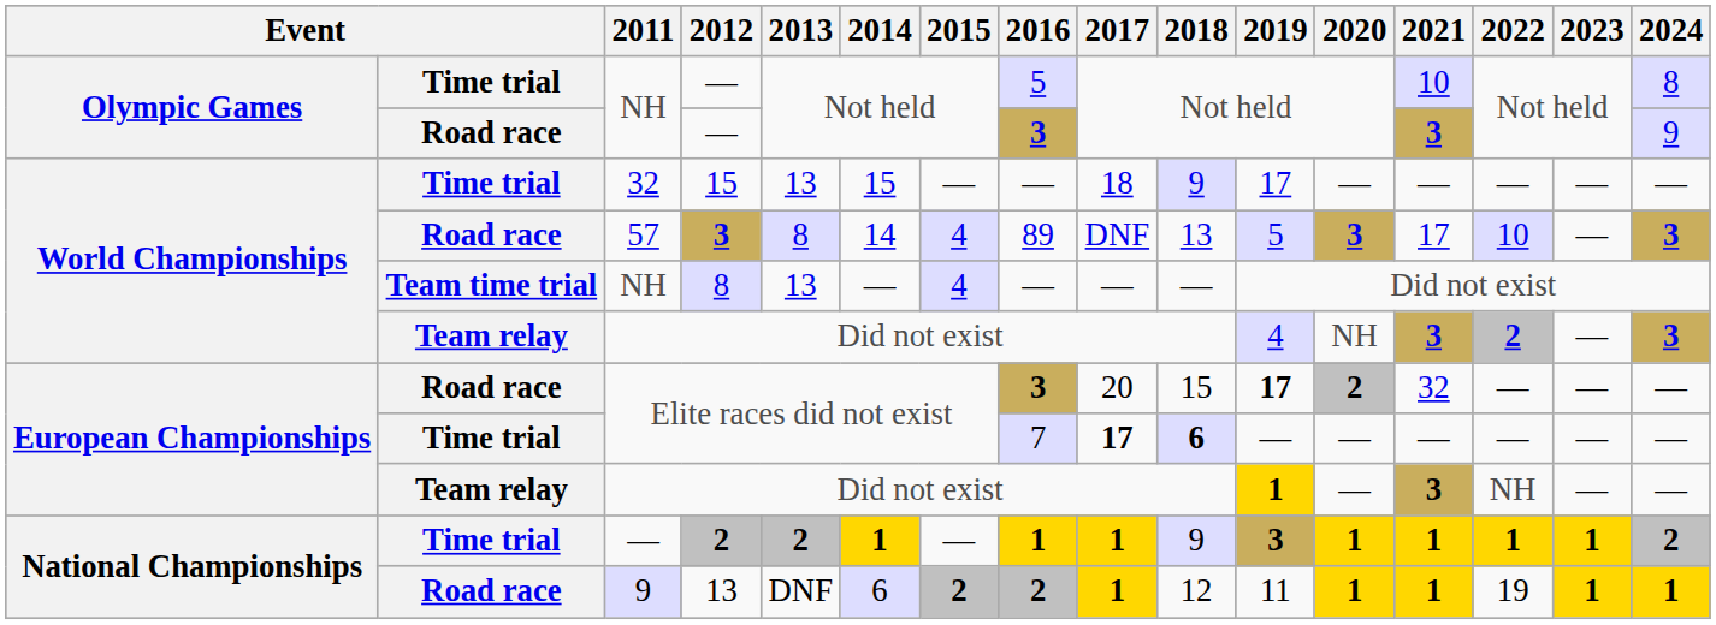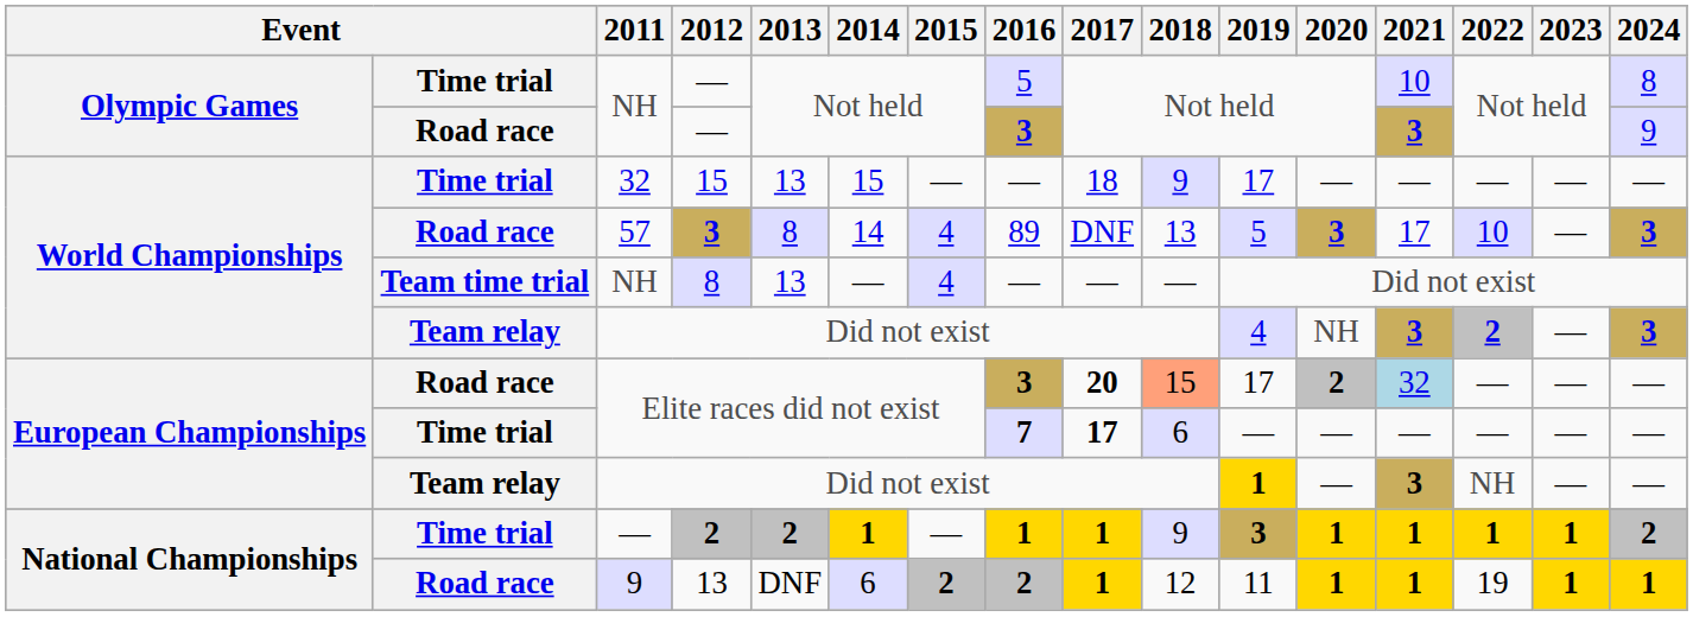Road race / Elite races did not exist | 2017: normal -> bold
Road race / Elite races did not exist | 2018: no background -> lightsalmon background
Road race / Elite races did not exist | 2019: bold -> normal
Road race / Elite races did not exist | 2021: no background -> lightblue background
Time trial / Elite races did not exist | 2016: normal -> bold
Time trial / Elite races did not exist | 2018: bold -> normal
